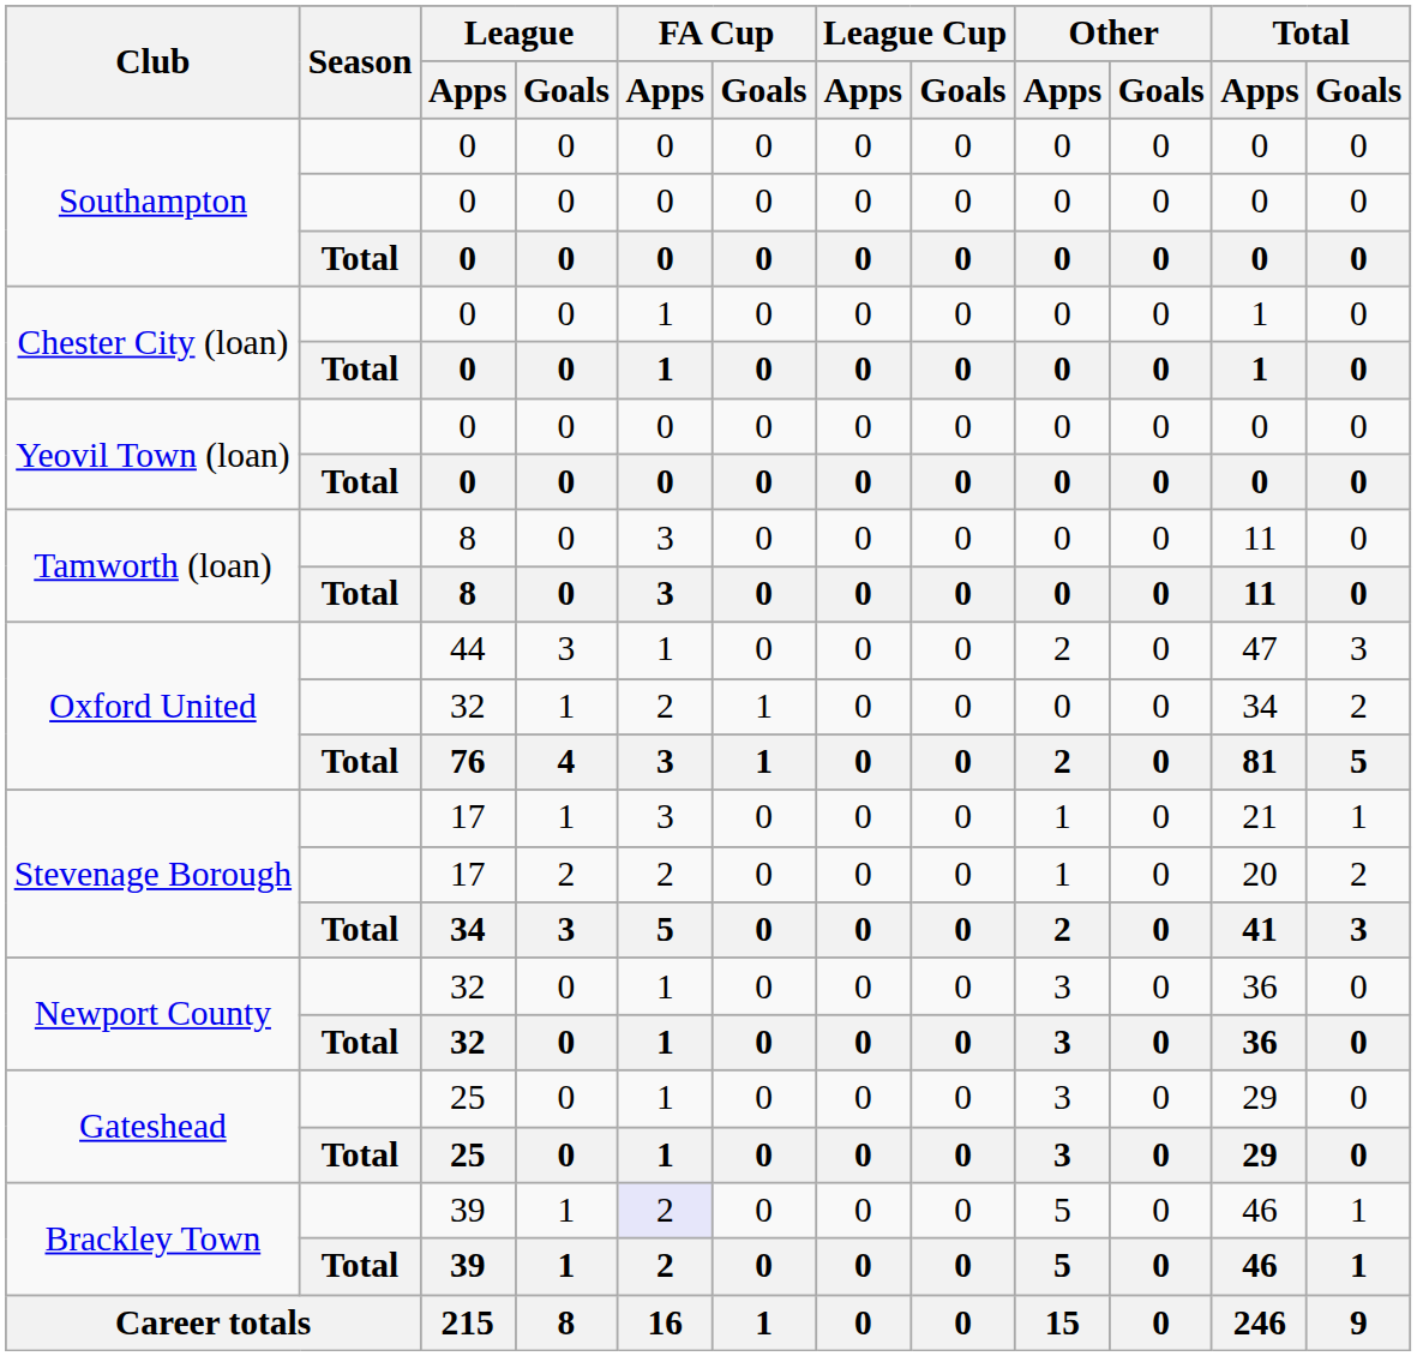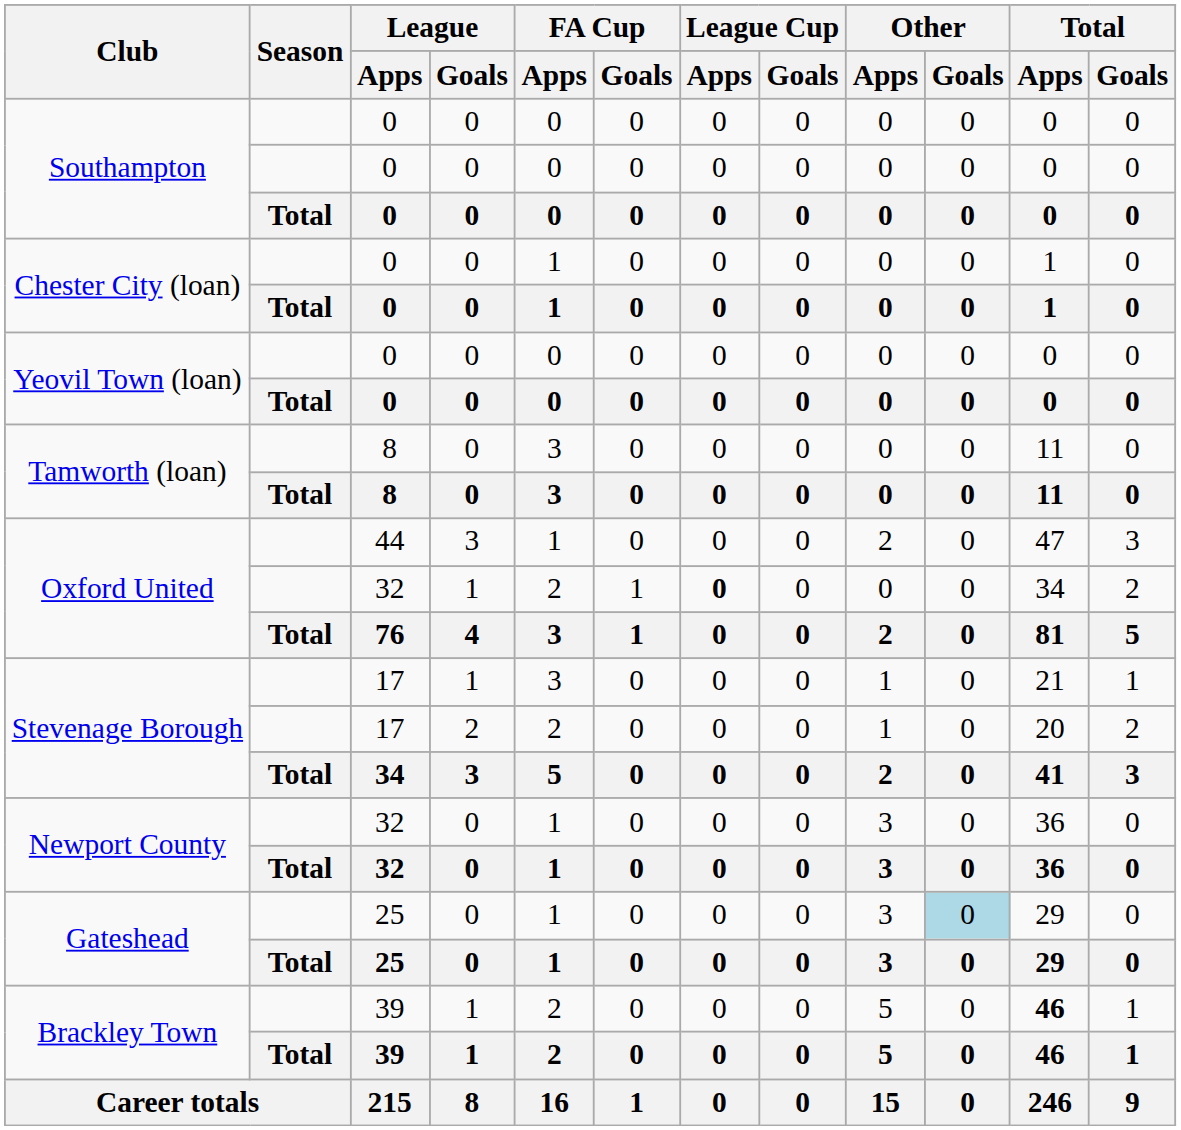row 13 | League Cup / Apps: normal -> bold
row 20 | Other / Goals: no background -> lightblue background
row 22 | FA Cup / Apps: lavender background -> no background
row 22 | Total / Apps: normal -> bold
